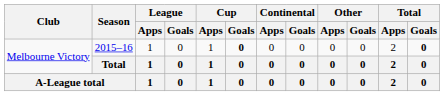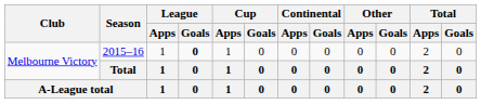Melbourne Victory / 2015–16 | League / Goals: normal -> bold
Melbourne Victory / 2015–16 | Cup / Goals: bold -> normal
Melbourne Victory / 2015–16 | Total / Goals: bold -> normal
